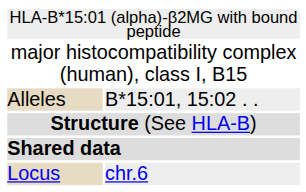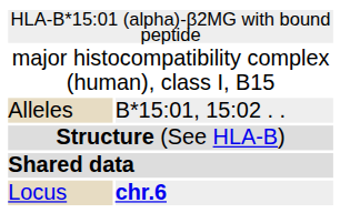Locus | column 2: normal -> bold
